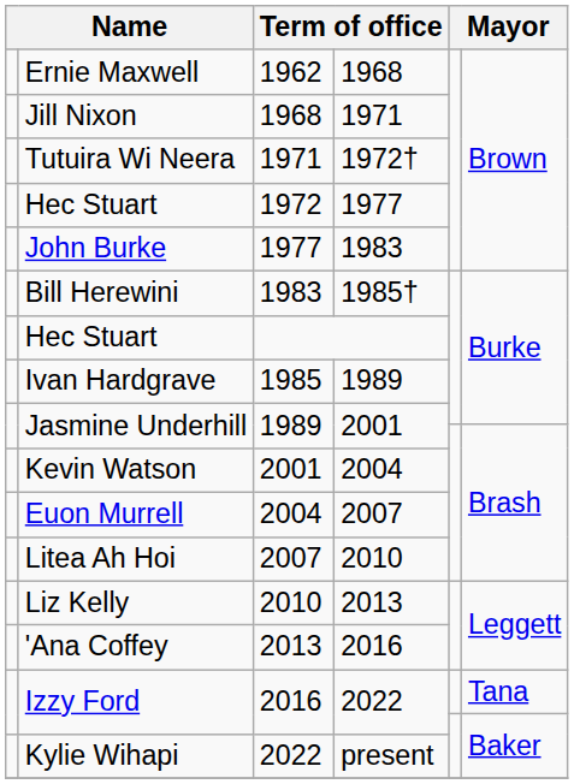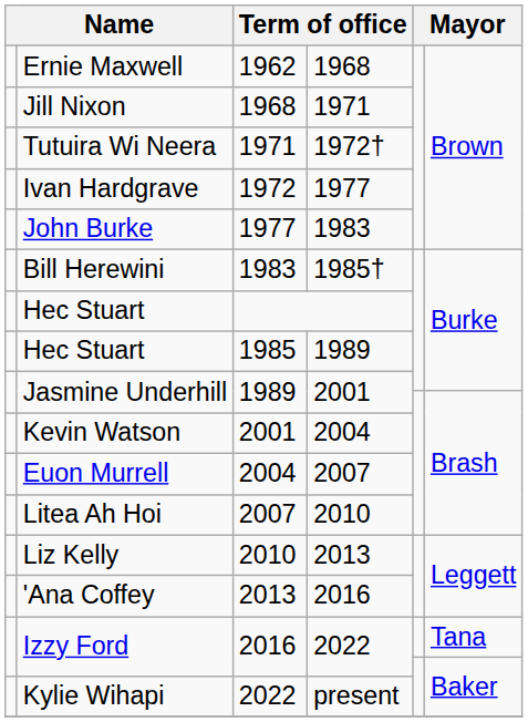1972 | column 2: Hec Stuart -> Ivan Hardgrave
1985 | column 2: Ivan Hardgrave -> Hec Stuart
